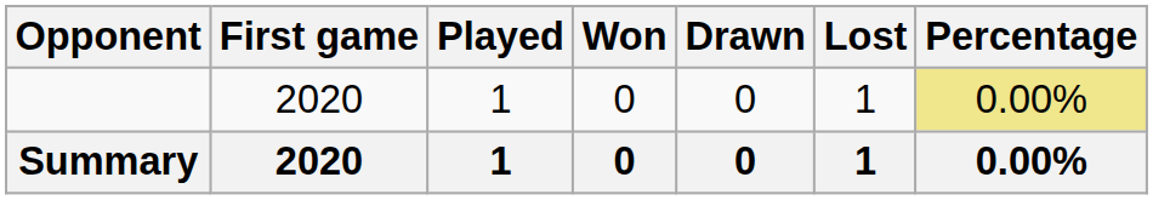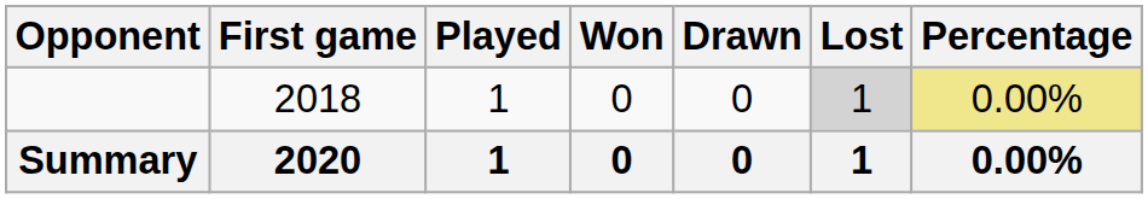row 2 | First game: 2020 -> 2018
row 2 | Lost: no background -> lightgrey background
